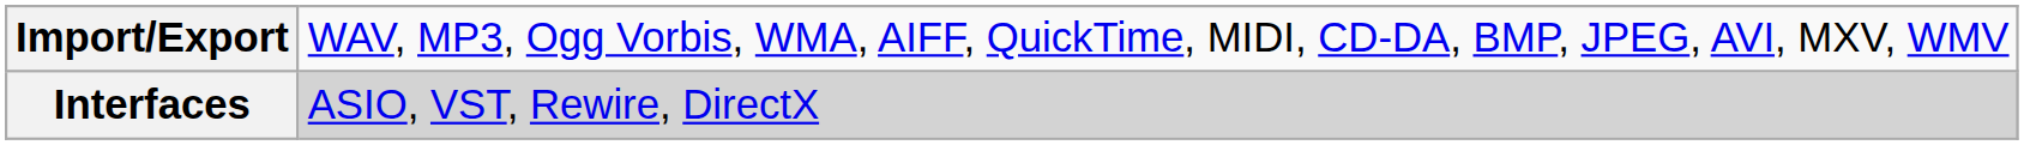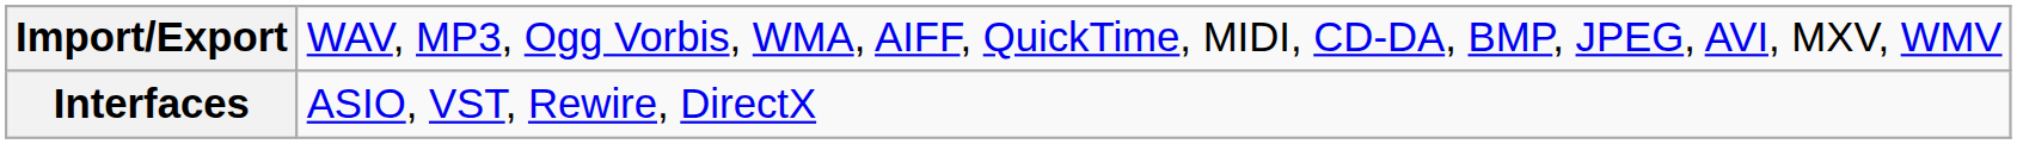Interfaces | column 2: lightgrey background -> no background
